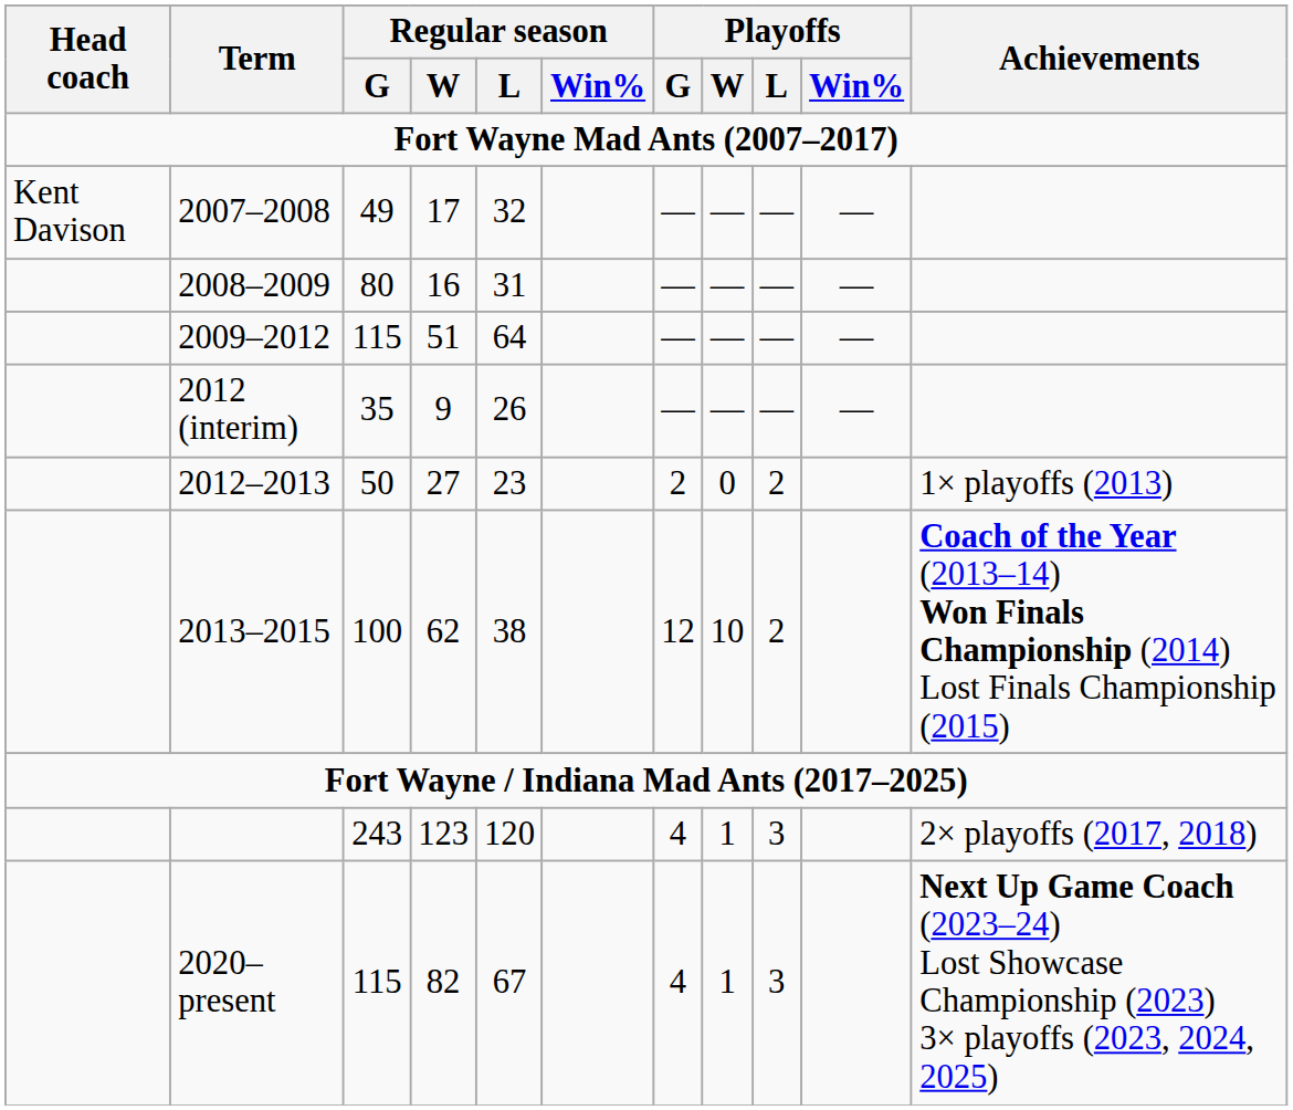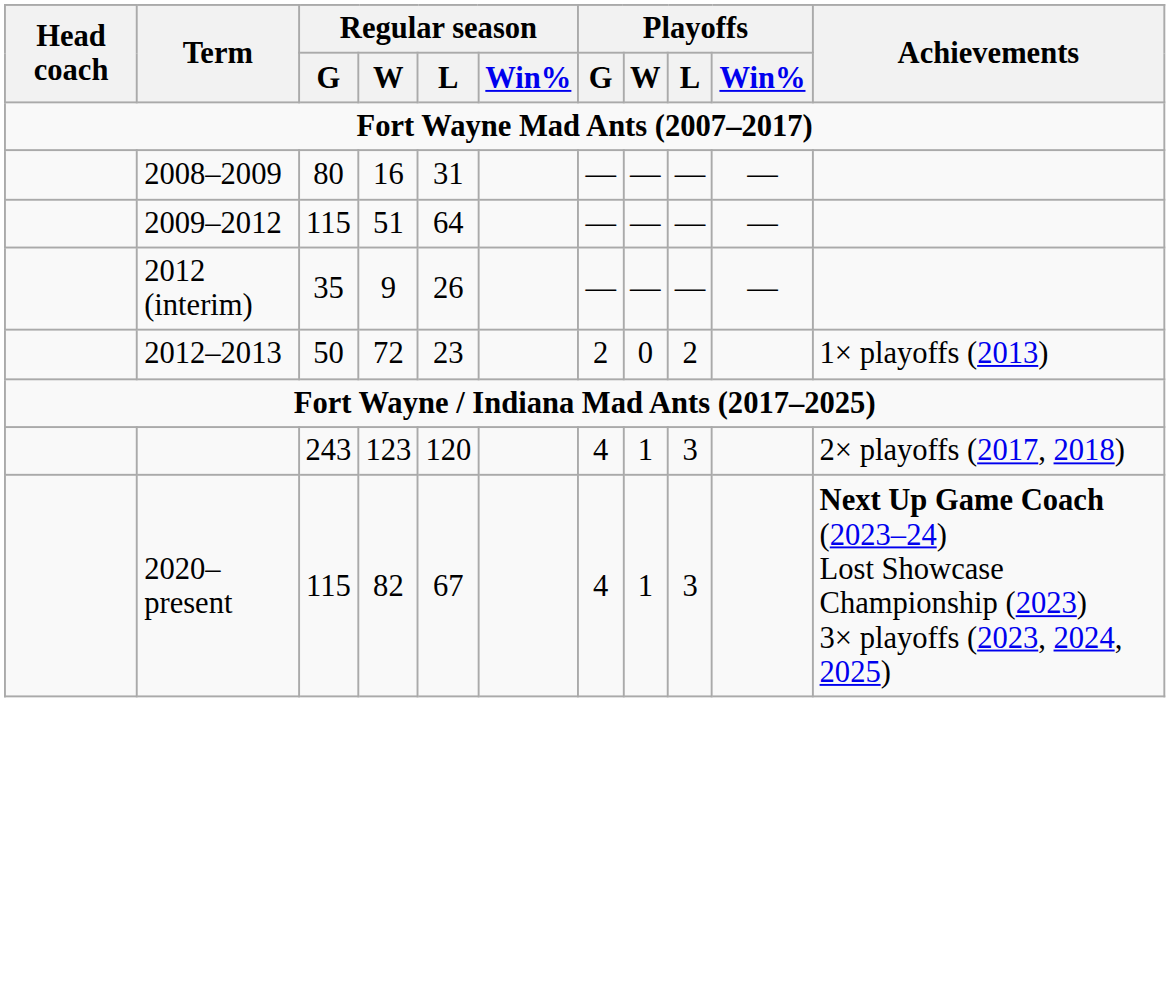- row: Kent Davison | 2007–2008 | 49 | 17 | 32 | — | — | — | —
2012–2013 | Regular season / W: 27 -> 72
- row: 2013–2015 | 100 | 62 | 38 | 12 | 10 | 2 | Coach of the Year (2013–14) Won Finals Championship (2014) Lost Finals Championship (2015)
